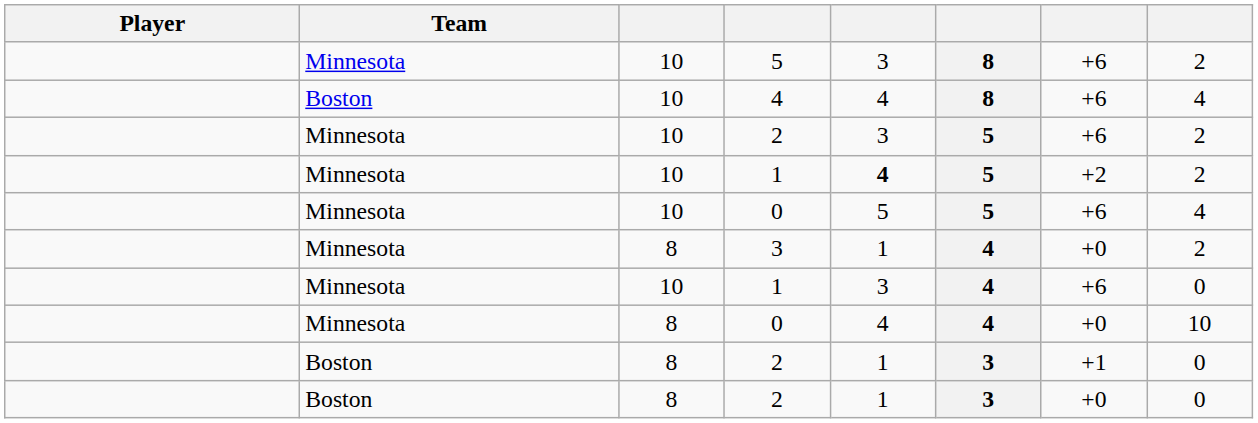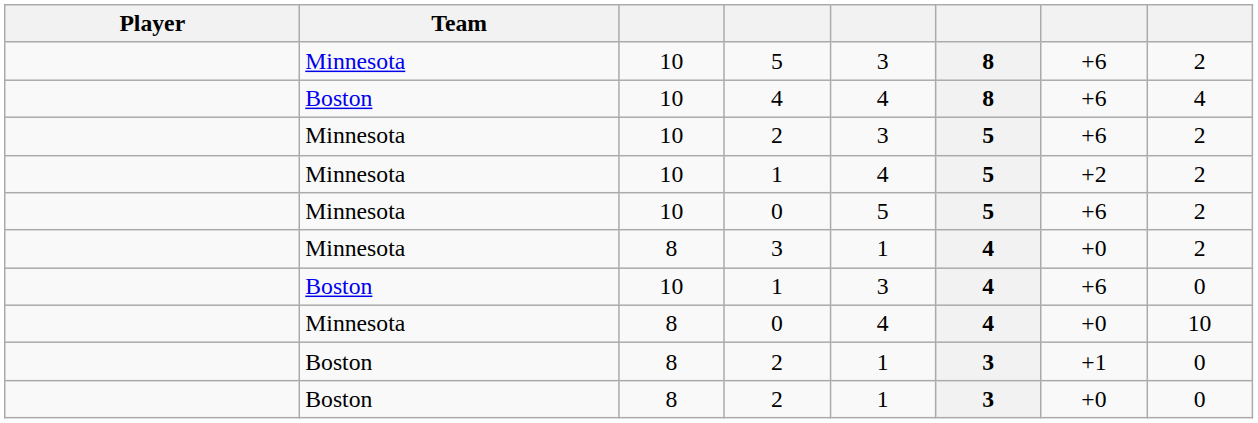row 5 | column 5: bold -> normal
row 6 | column 8: 4 -> 2
row 8 | Team: Minnesota -> Boston
